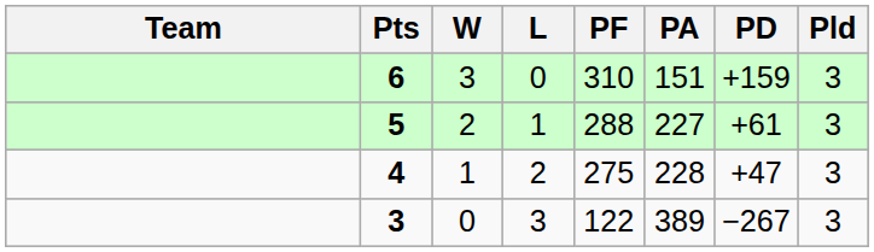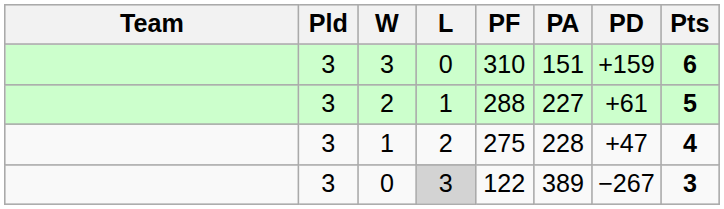columns swapped: Pld <-> Pts
row 5 | L: no background -> lightgrey background
